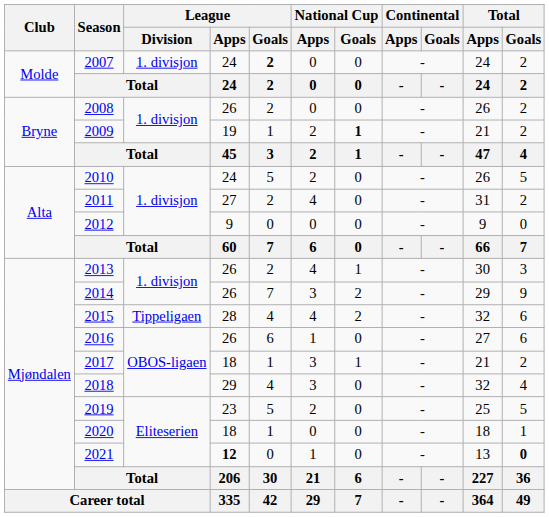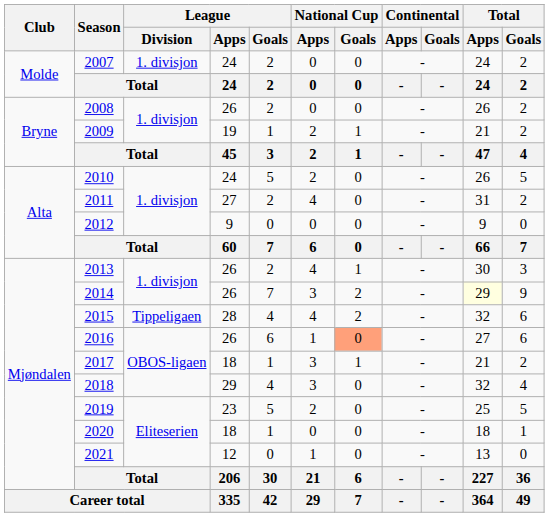2007 | League / Goals: bold -> normal
2009 | National Cup / Goals: bold -> normal
2014 | Total / Apps: no background -> lightyellow background
2016 | National Cup / Goals: no background -> lightsalmon background
2021 | League / Apps: bold -> normal
2021 | Total / Goals: bold -> normal
